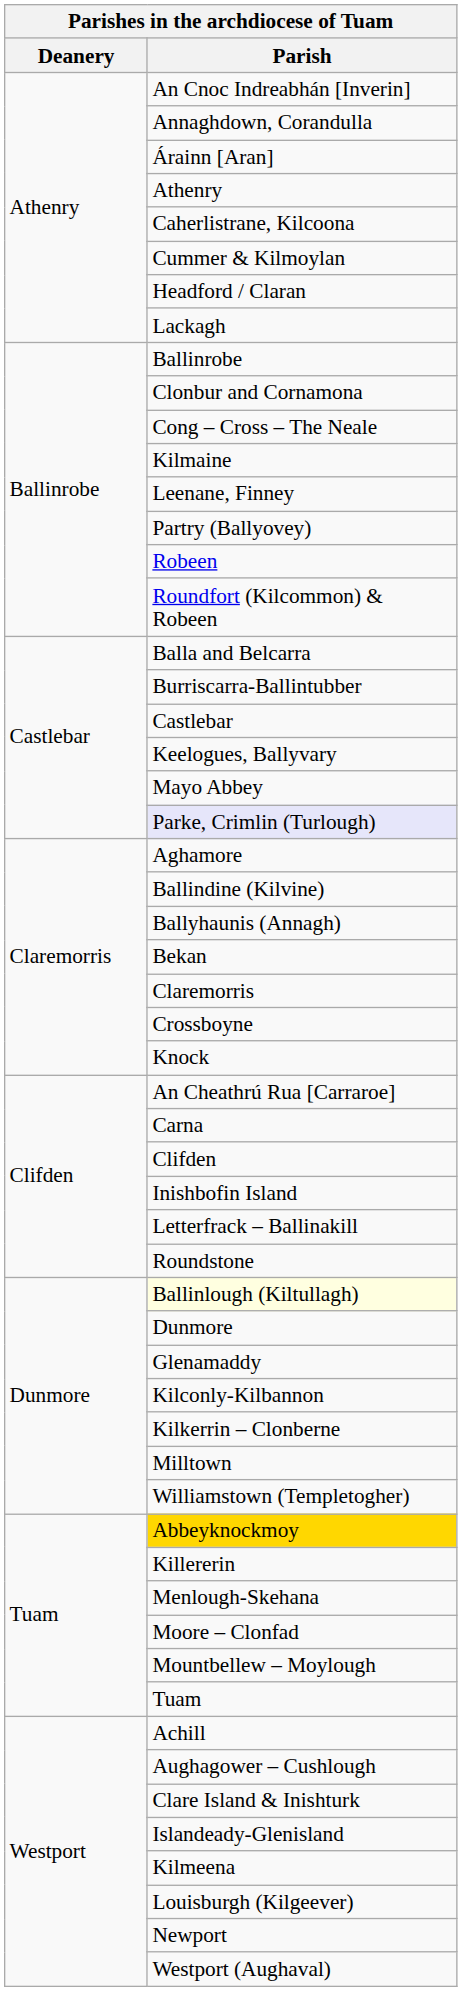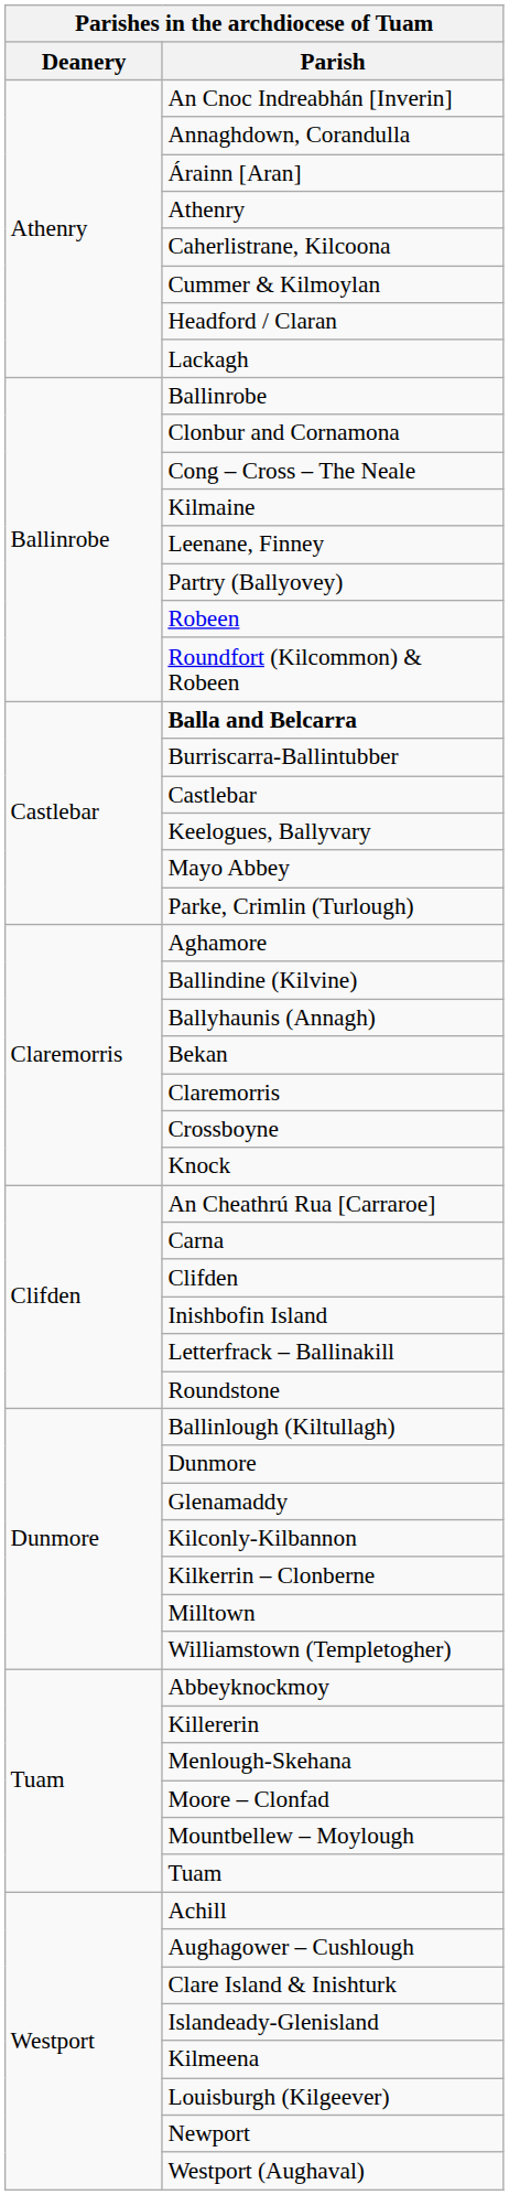Balla and Belcarra | Parish: normal -> bold
Parke, Crimlin (Turlough) | Parish: lavender background -> no background
Ballinlough (Kiltullagh) | Parish: lightyellow background -> no background
Abbeyknockmoy | Parish: gold background -> no background
